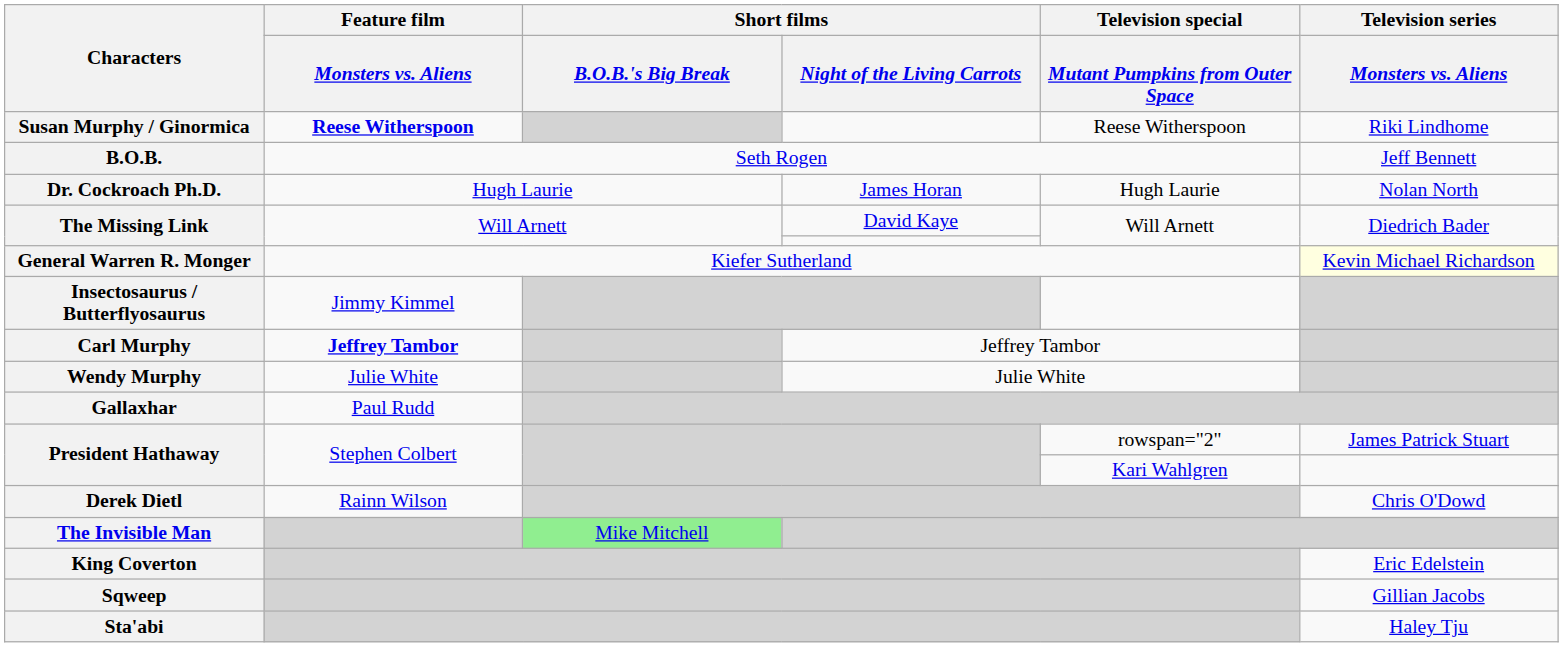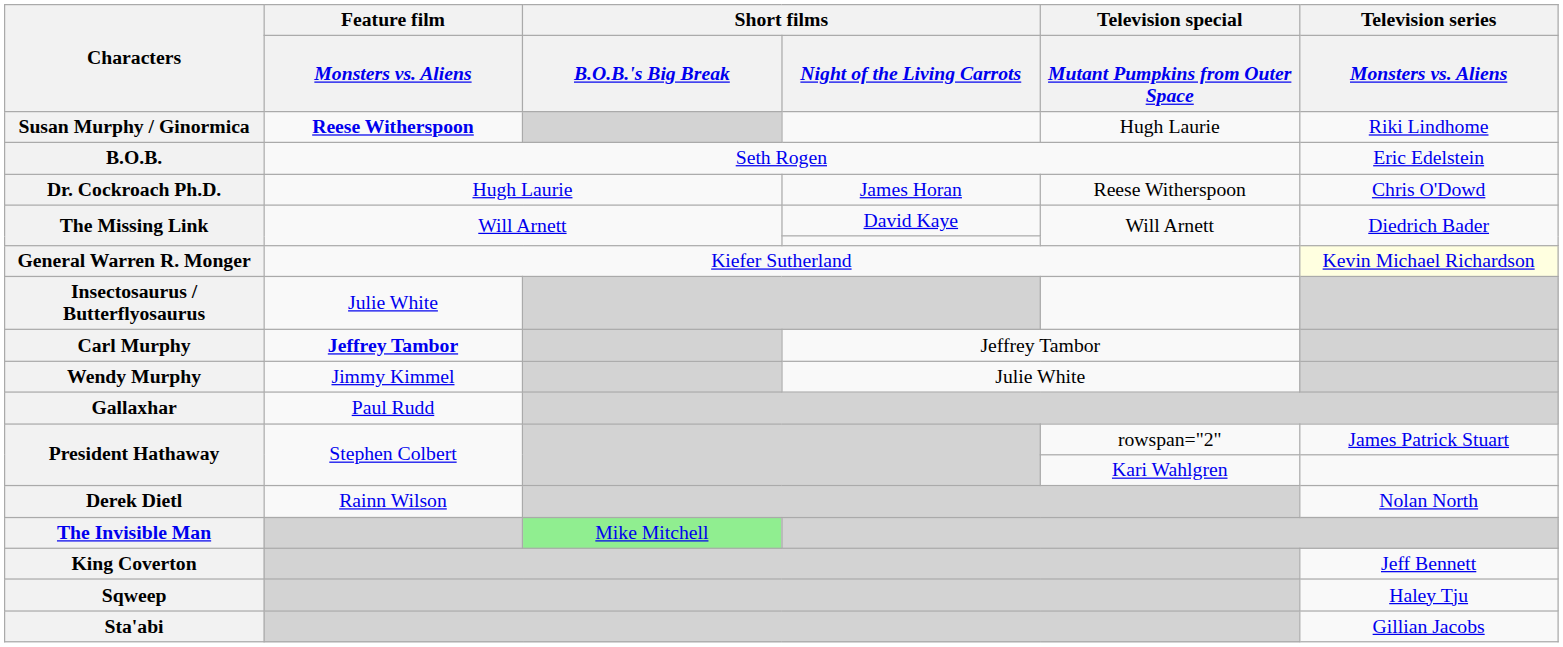Susan Murphy / Ginormica | Television special / Mutant Pumpkins from Outer Space: Reese Witherspoon -> Hugh Laurie
B.O.B. | Television series / Monsters vs. Aliens: Jeff Bennett -> Eric Edelstein
Dr. Cockroach Ph.D. | Television special / Mutant Pumpkins from Outer Space: Hugh Laurie -> Reese Witherspoon
Dr. Cockroach Ph.D. | Television series / Monsters vs. Aliens: Nolan North -> Chris O'Dowd
Insectosaurus / Butterflyosaurus | Feature film / Monsters vs. Aliens: Jimmy Kimmel -> Julie White
Wendy Murphy | Feature film / Monsters vs. Aliens: Julie White -> Jimmy Kimmel
Derek Dietl | Television series / Monsters vs. Aliens: Chris O'Dowd -> Nolan North
King Coverton | Television series / Monsters vs. Aliens: Eric Edelstein -> Jeff Bennett
Sqweep | Television series / Monsters vs. Aliens: Gillian Jacobs -> Haley Tju
Sta'abi | Television series / Monsters vs. Aliens: Haley Tju -> Gillian Jacobs
